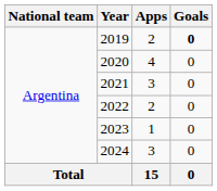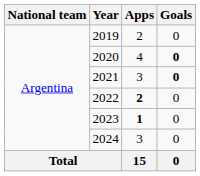2019 | Goals: bold -> normal
2020 | Goals: normal -> bold
2021 | Goals: normal -> bold
2022 | Apps: normal -> bold
2023 | Apps: normal -> bold
